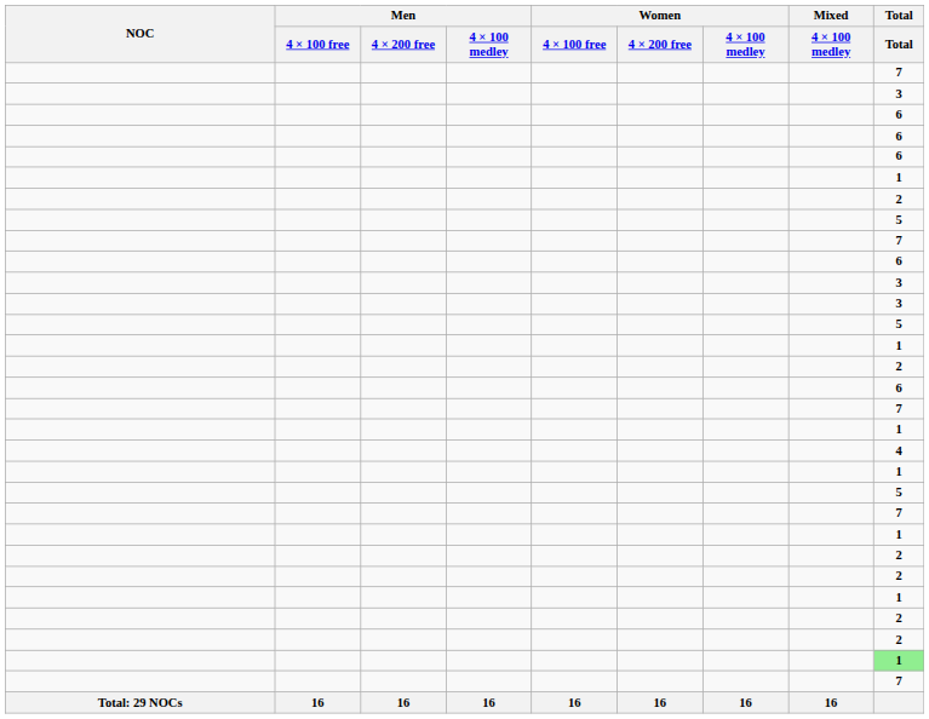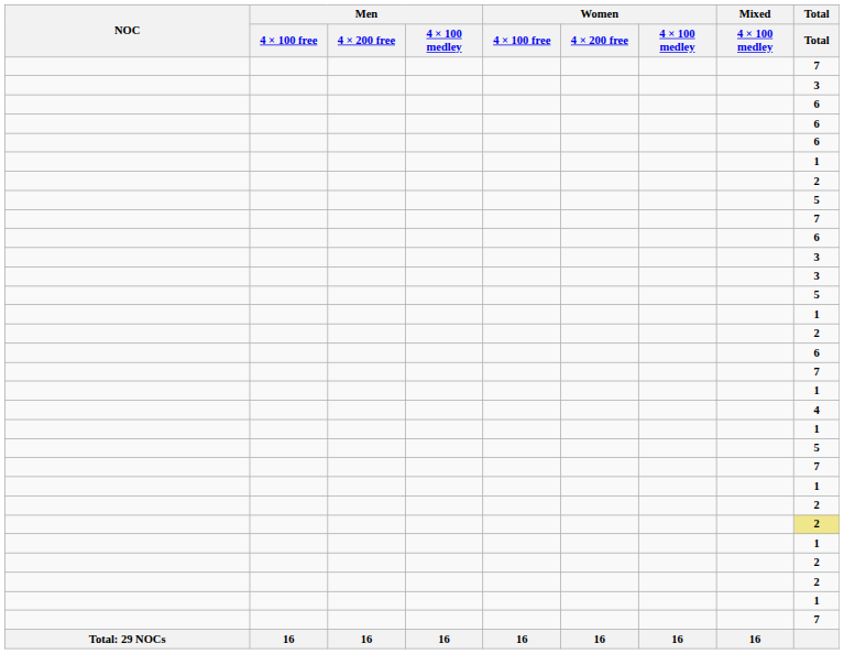row 27 | Total: no background -> khaki background
row 31 | Total: lightgreen background -> no background
